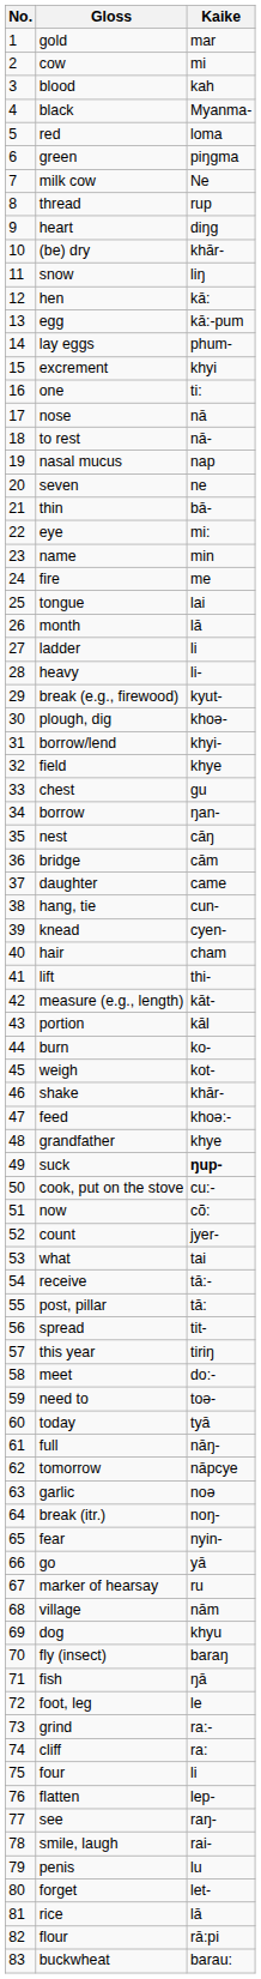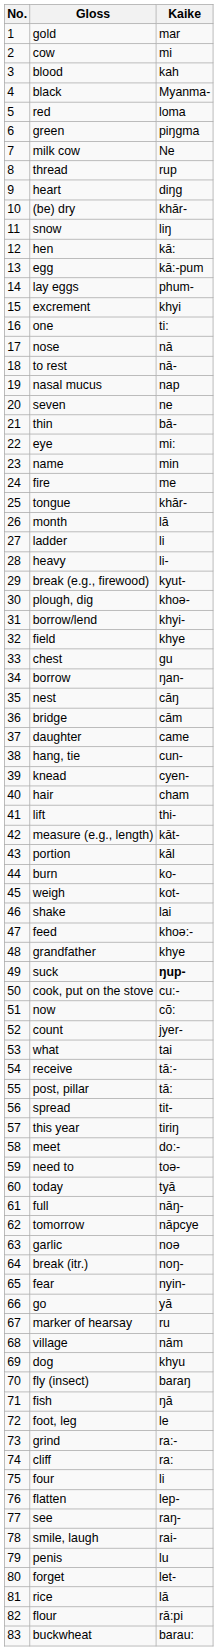tongue | Kaike: lai -> khār-
shake | Kaike: khār- -> lai
